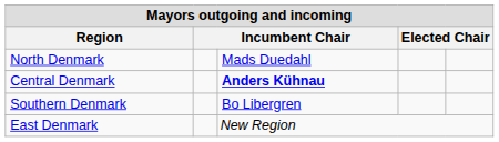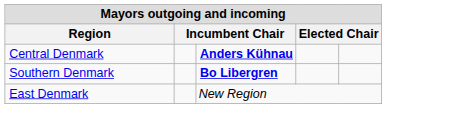- row: North Denmark | Mads Duedahl
Southern Denmark | column 3: normal -> bold
